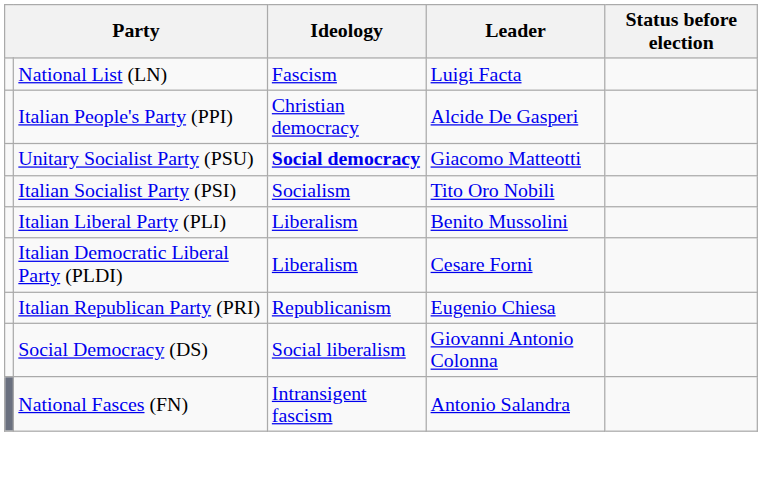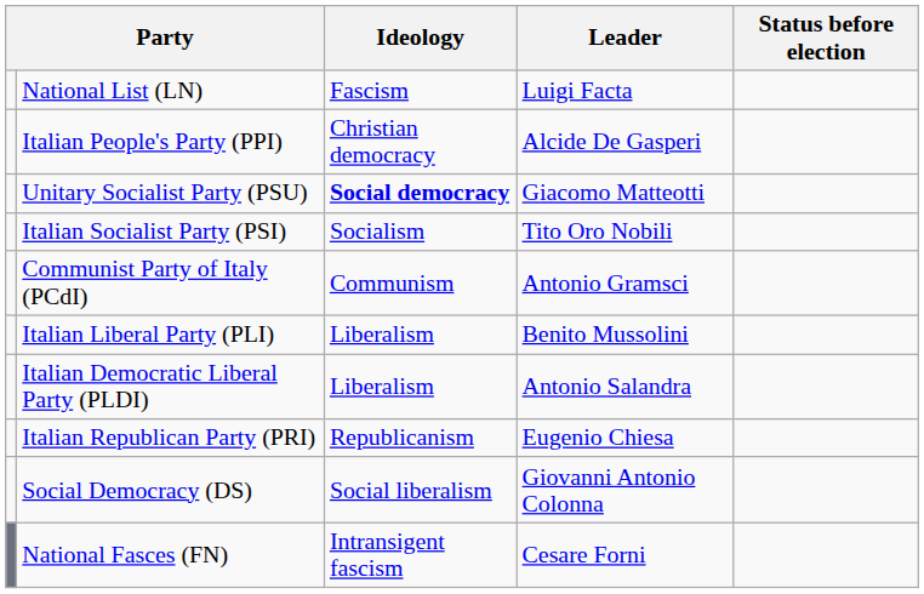+ row: Communist Party of Italy (PCdI) | Communism | Antonio Gramsci
Italian Democratic Liberal Party (PLDI) | Leader: Cesare Forni -> Antonio Salandra
National Fasces (FN) | Leader: Antonio Salandra -> Cesare Forni
